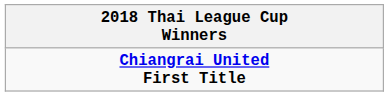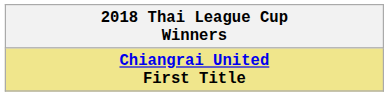row 2 | column 1: no background -> khaki background
